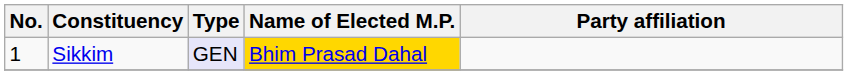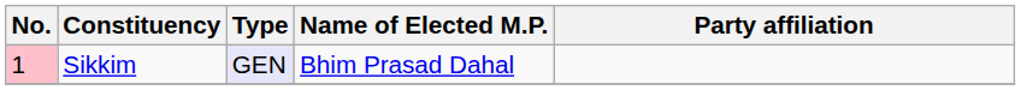Sikkim | No.: no background -> pink background
Sikkim | Name of Elected M.P.: gold background -> no background
